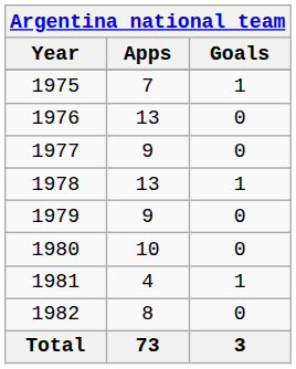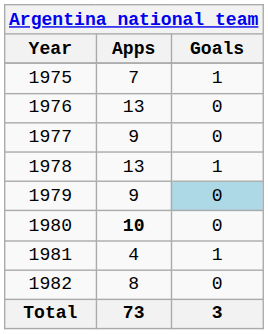1979 | Goals: no background -> lightblue background
1980 | Apps: normal -> bold
